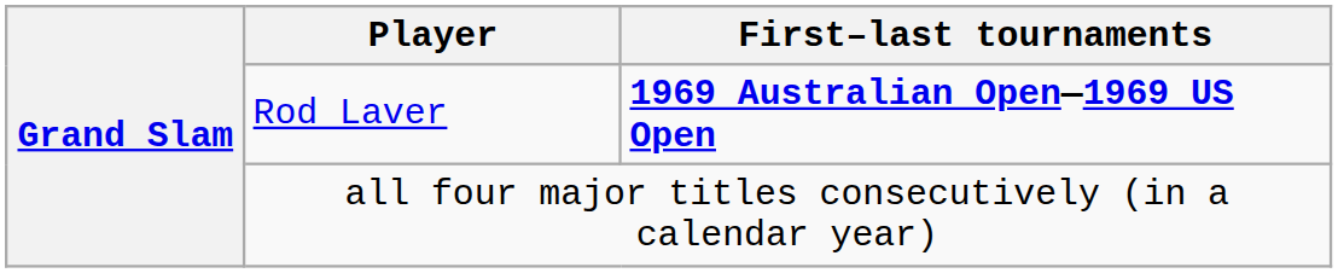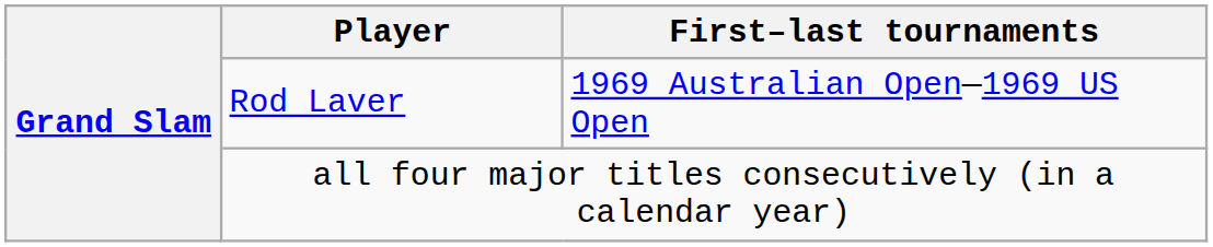Rod Laver | First–last tournaments: bold -> normal
